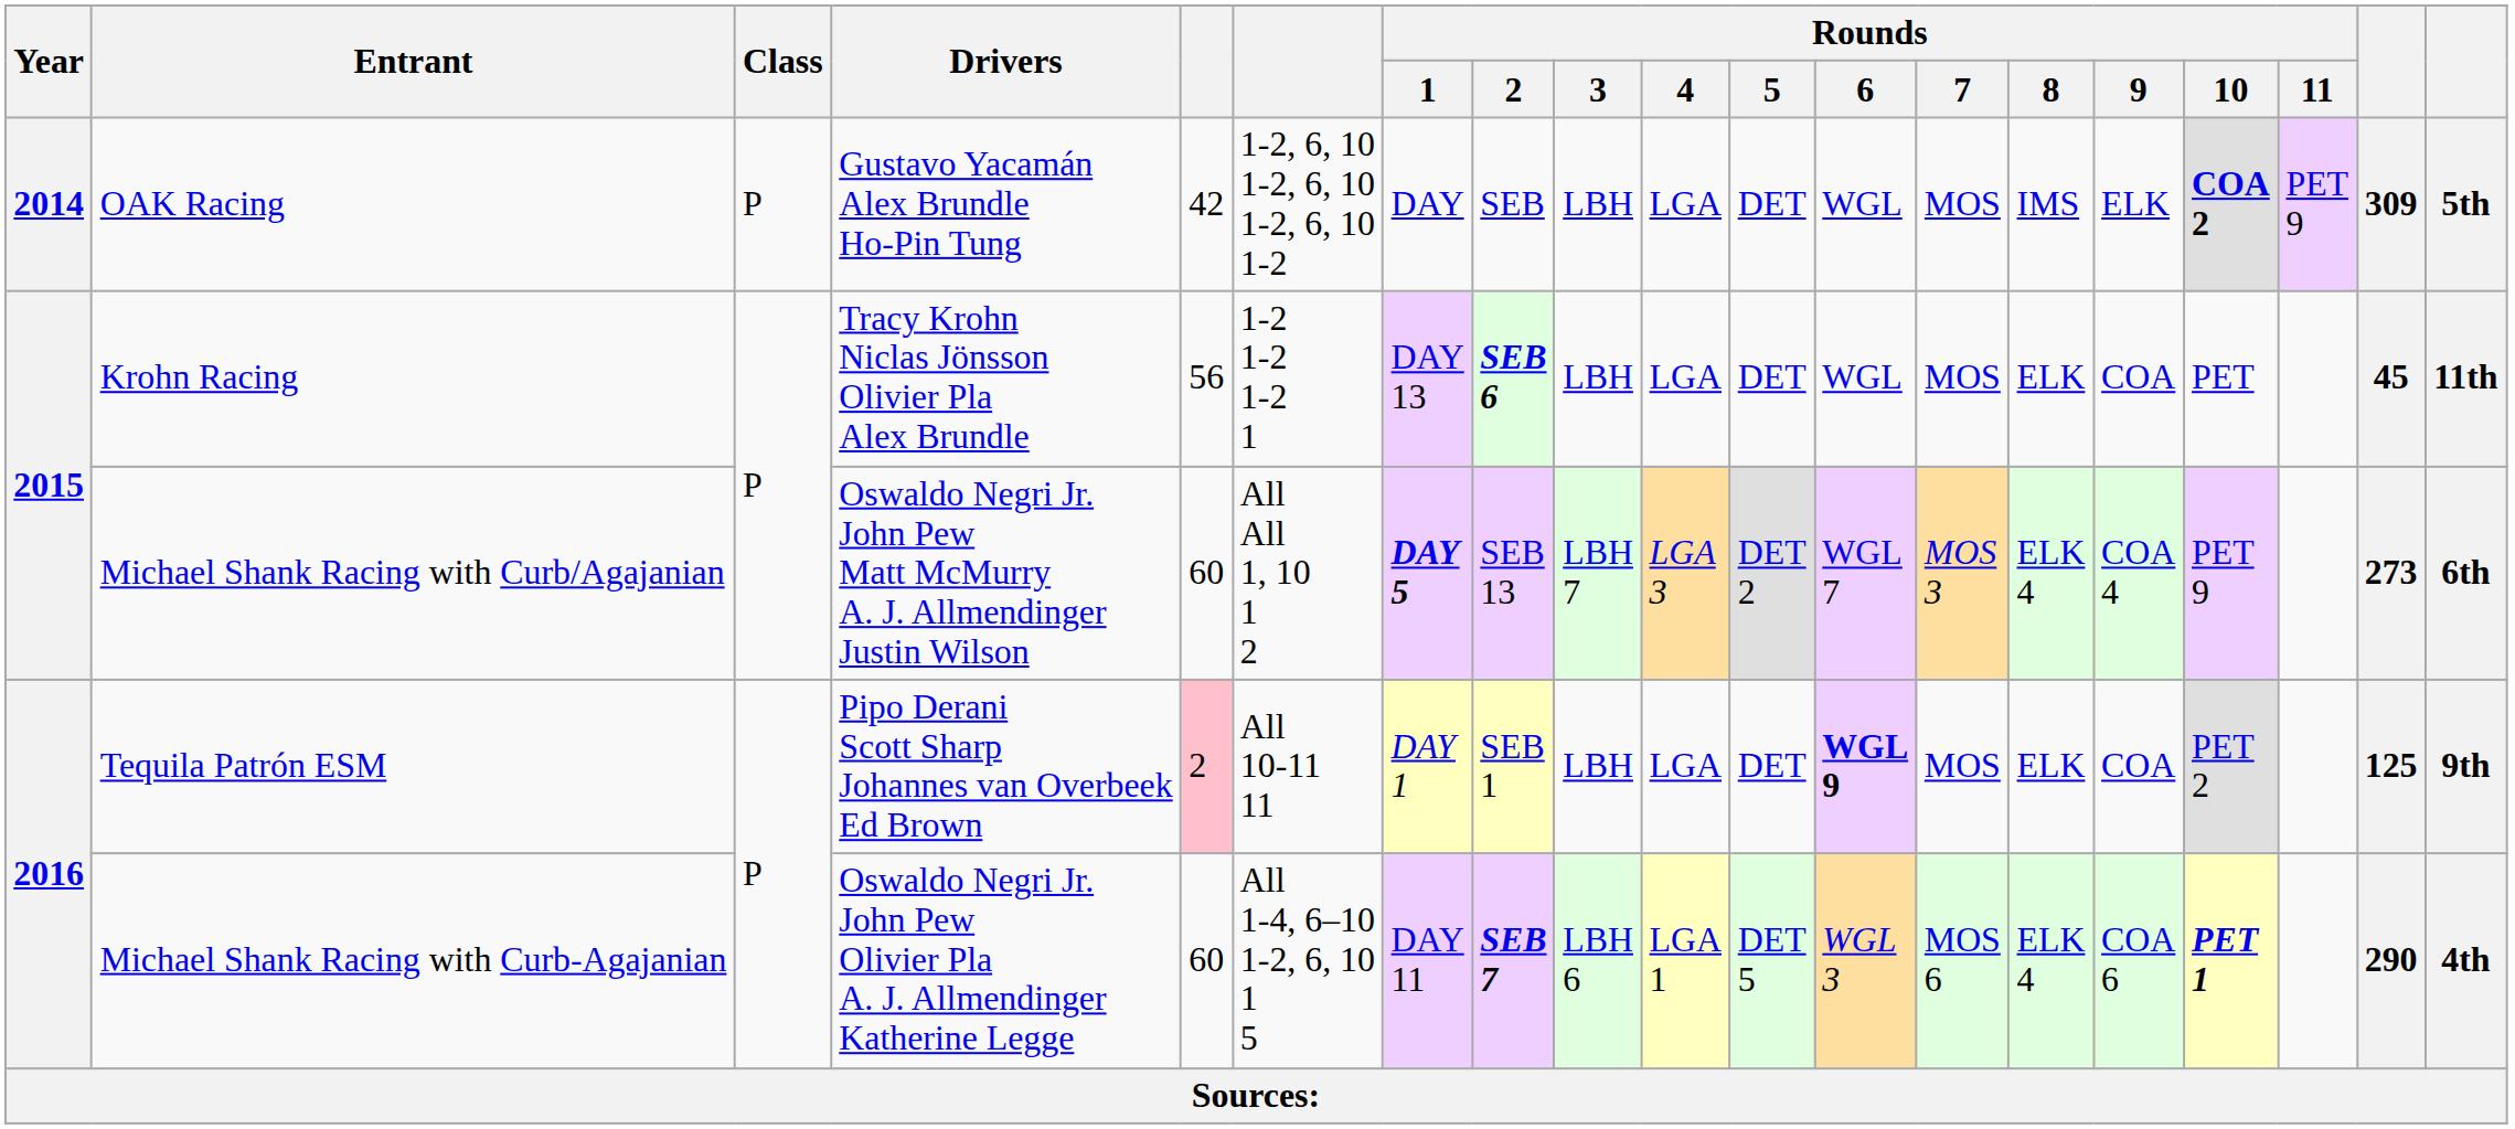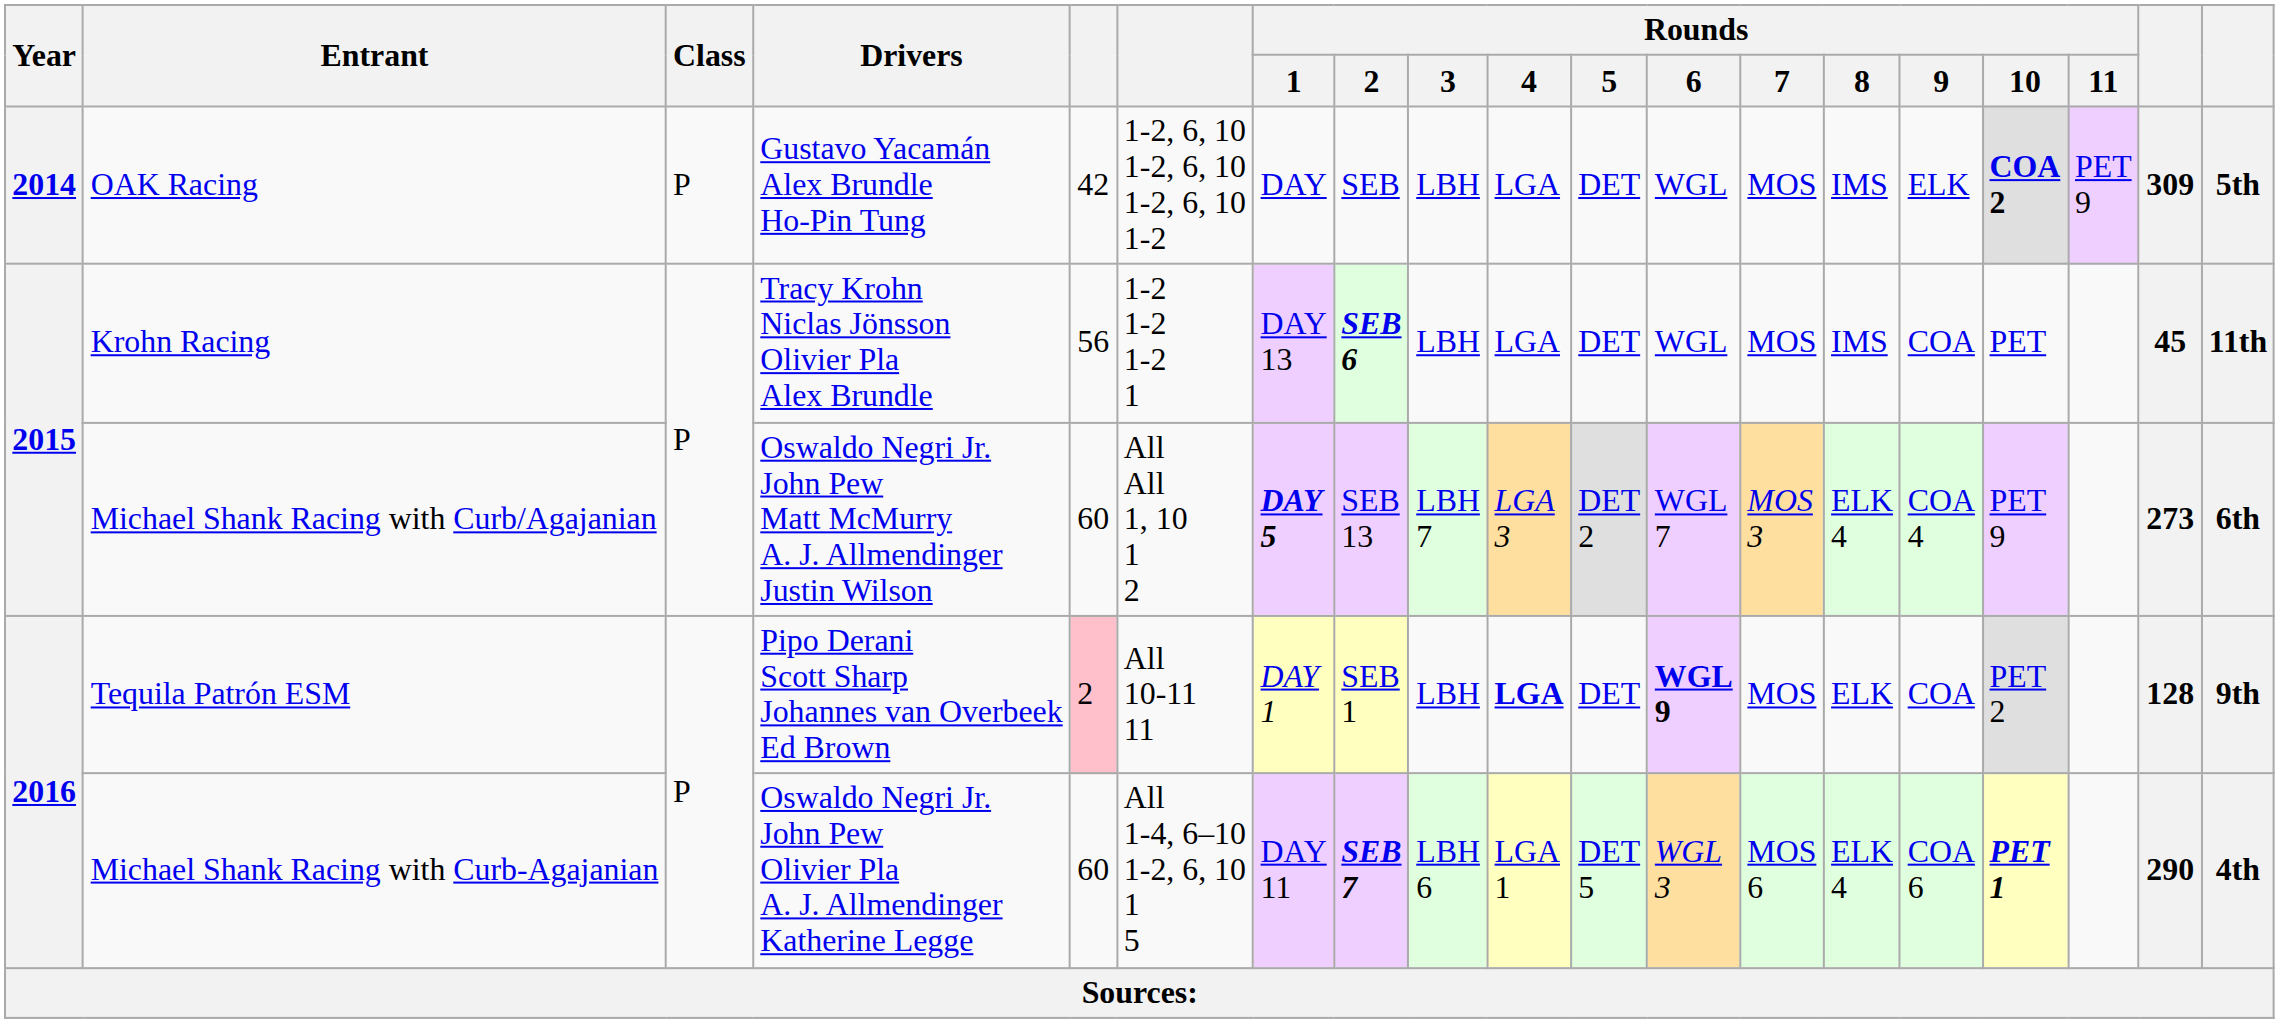Krohn Racing | Rounds / 8: ELK -> IMS
Tequila Patrón ESM | Rounds / 4: normal -> bold
Tequila Patrón ESM | column 18: 125 -> 128
